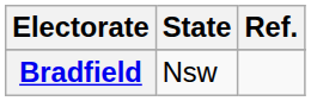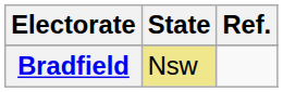Bradfield | State: no background -> khaki background
